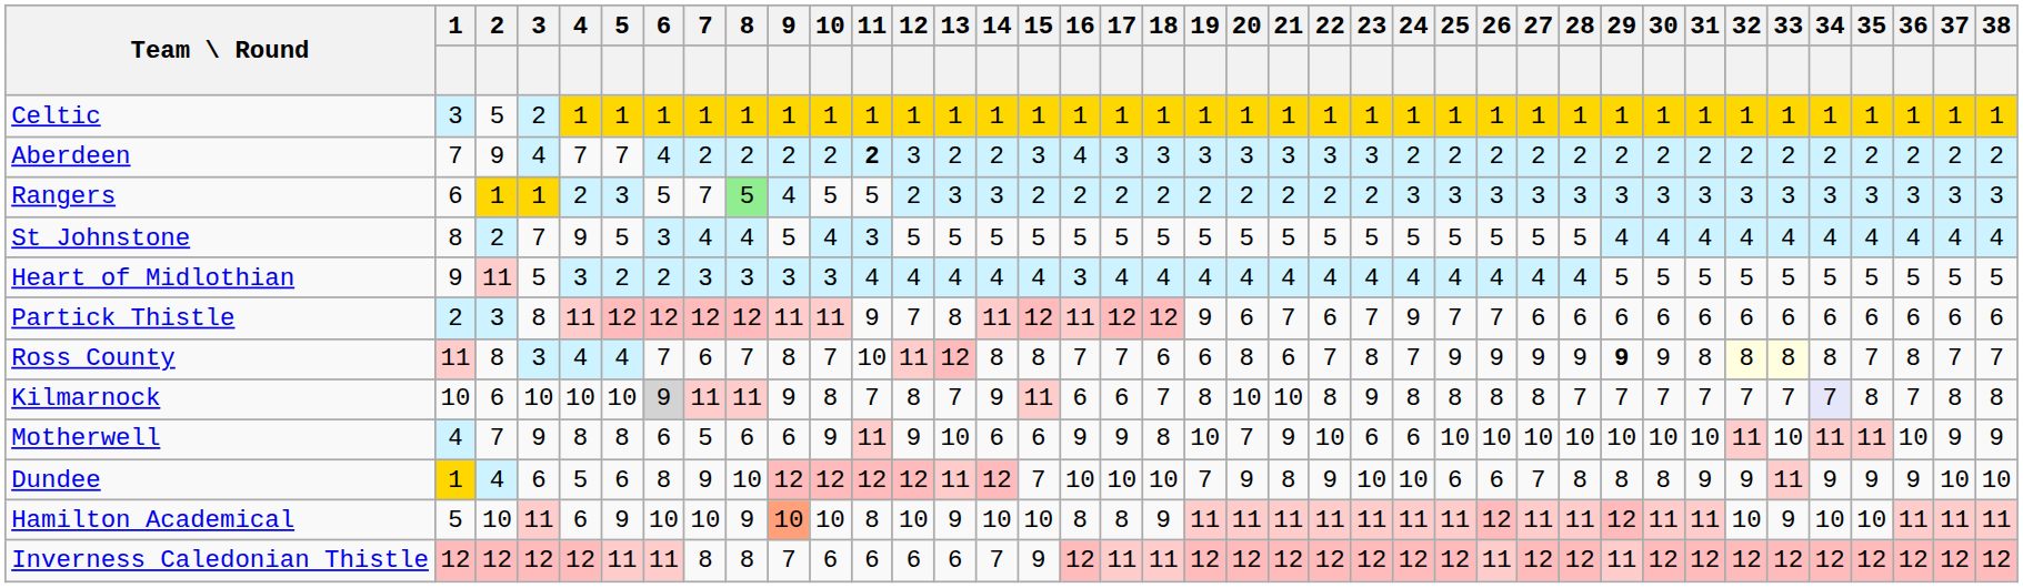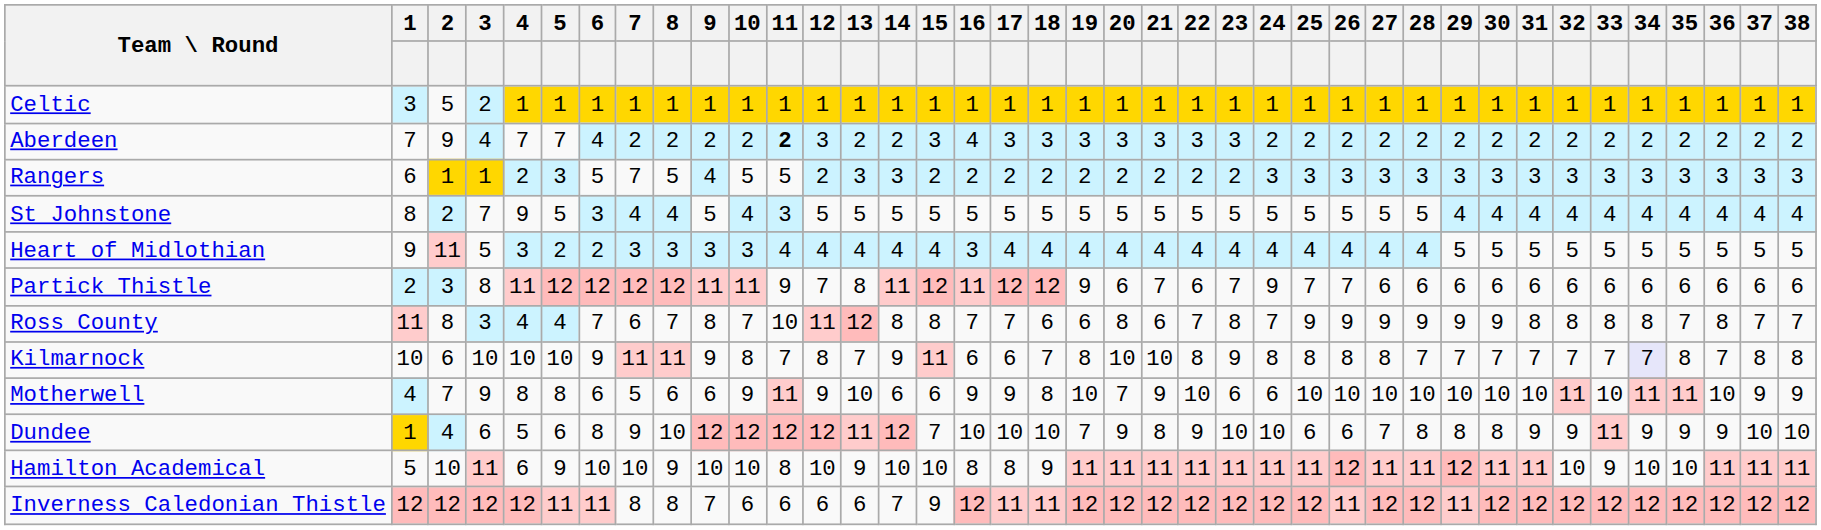Rangers | 8: lightgreen background -> no background
Ross County | 29: bold -> normal
Ross County | 32: lightyellow background -> no background
Ross County | 33: lightyellow background -> no background
Kilmarnock | 6: lightgrey background -> no background
Hamilton Academical | 9: lightsalmon background -> no background
